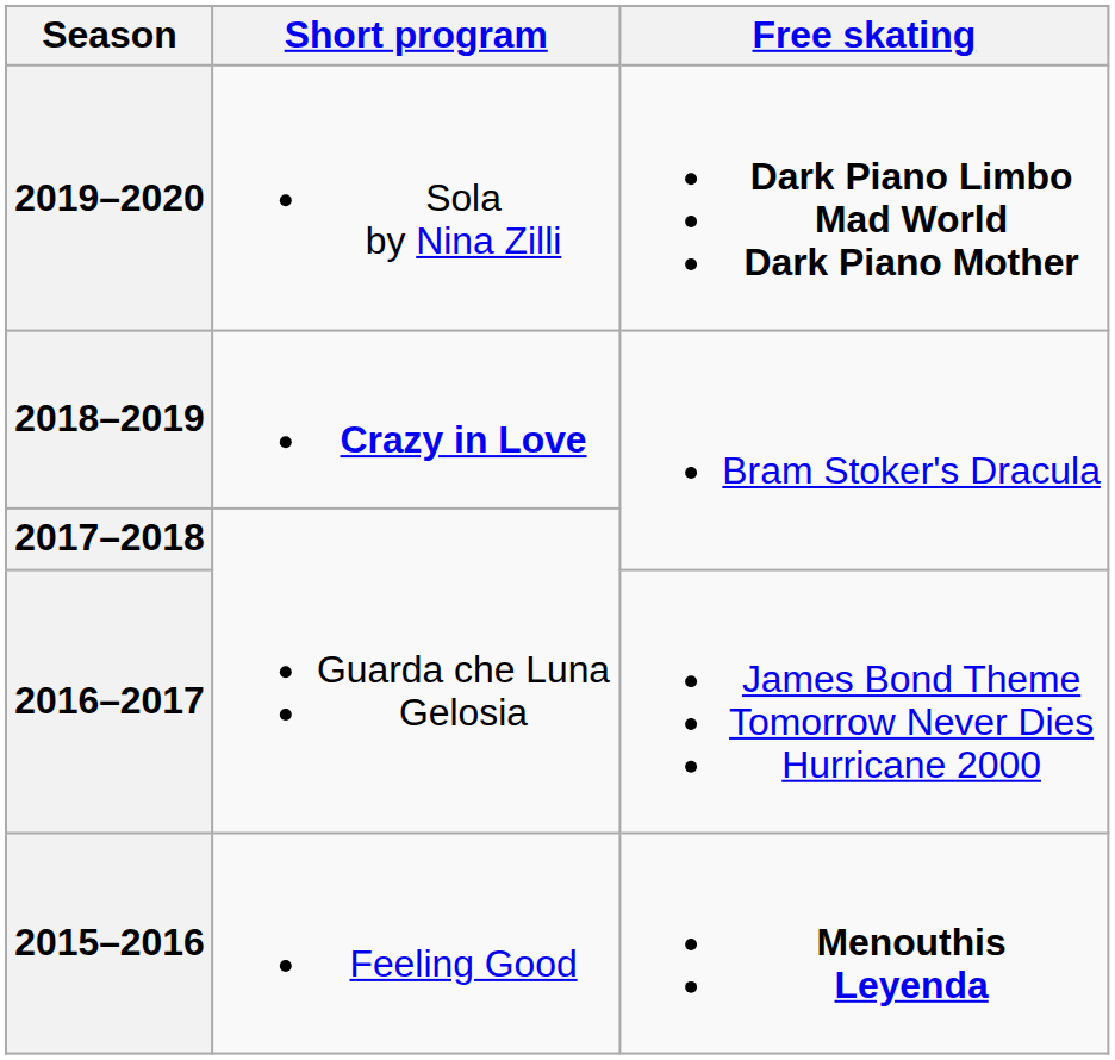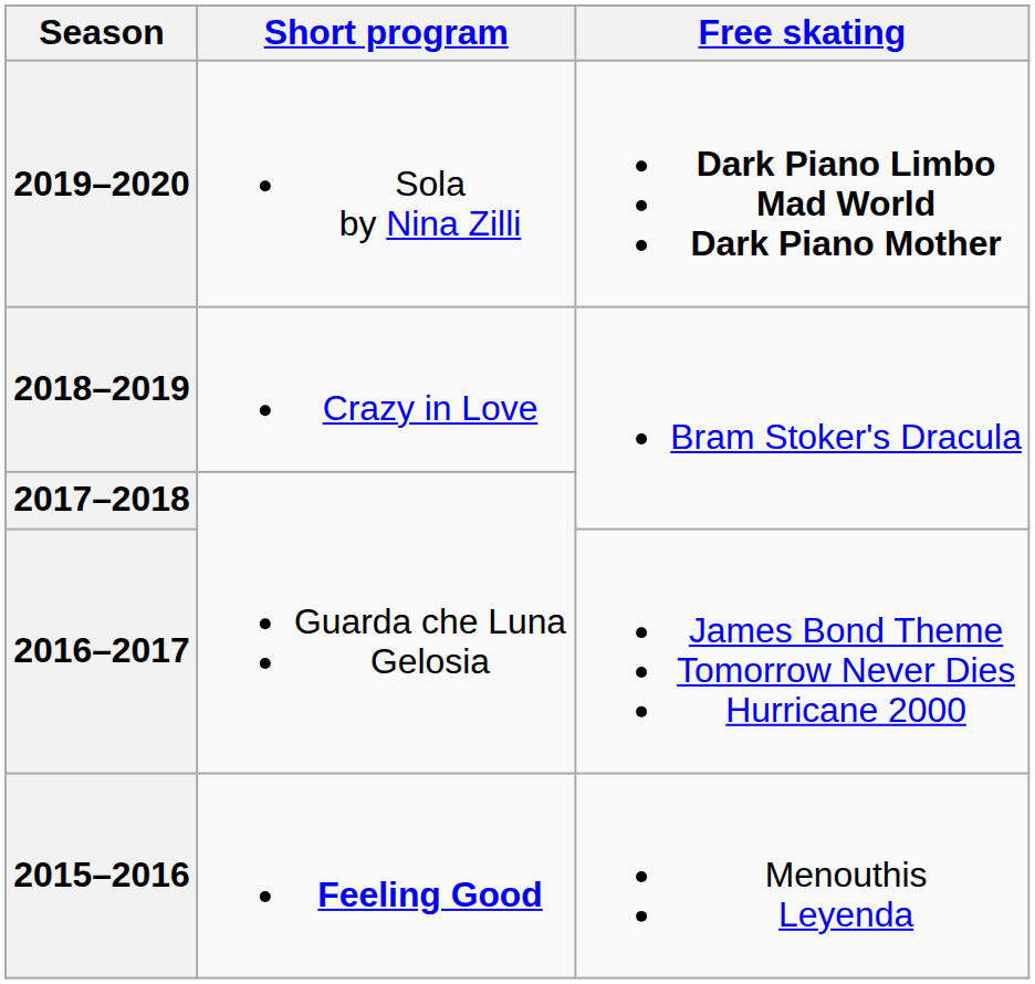2018–2019 | Short program: bold -> normal
2015–2016 | Short program: normal -> bold
2015–2016 | Free skating: bold -> normal
